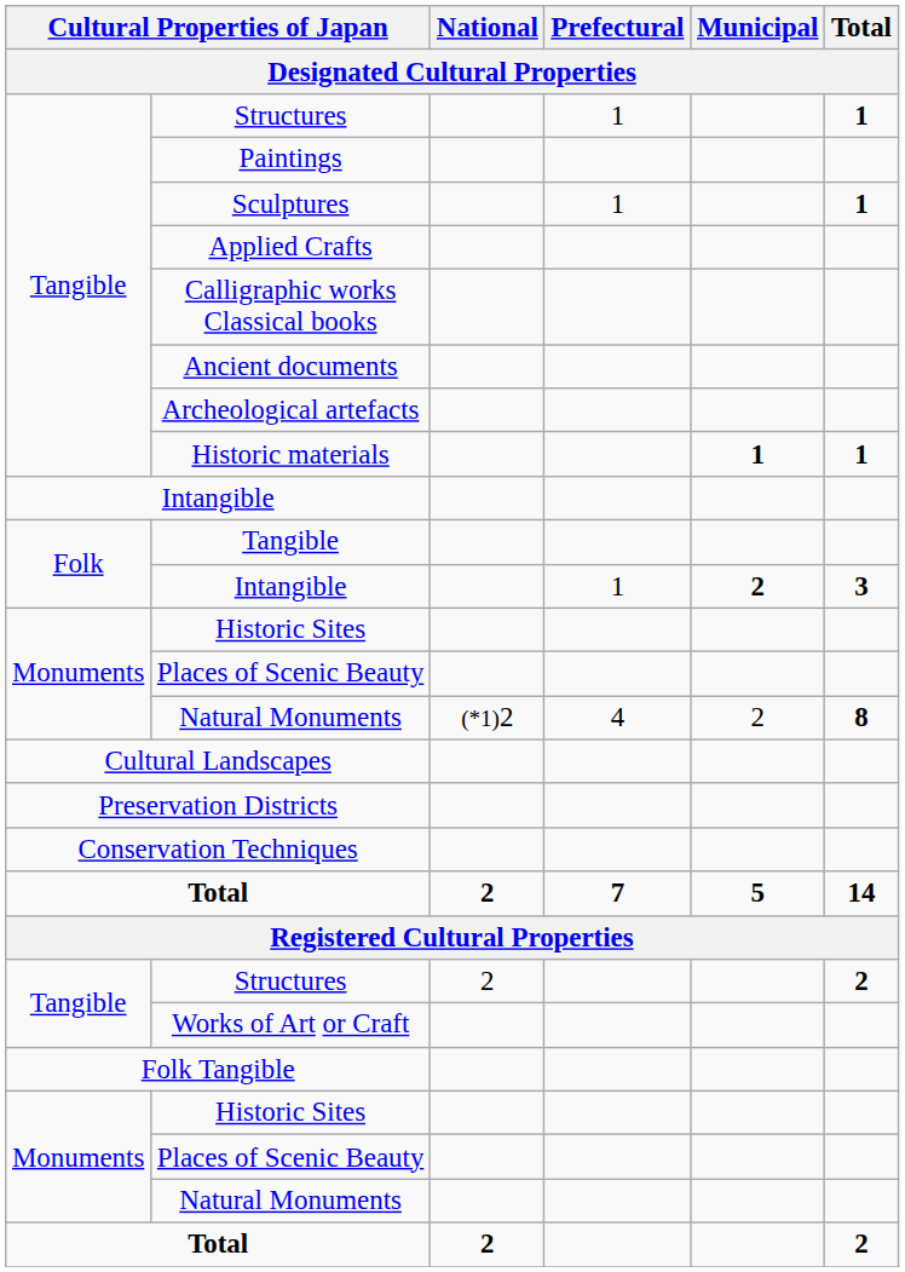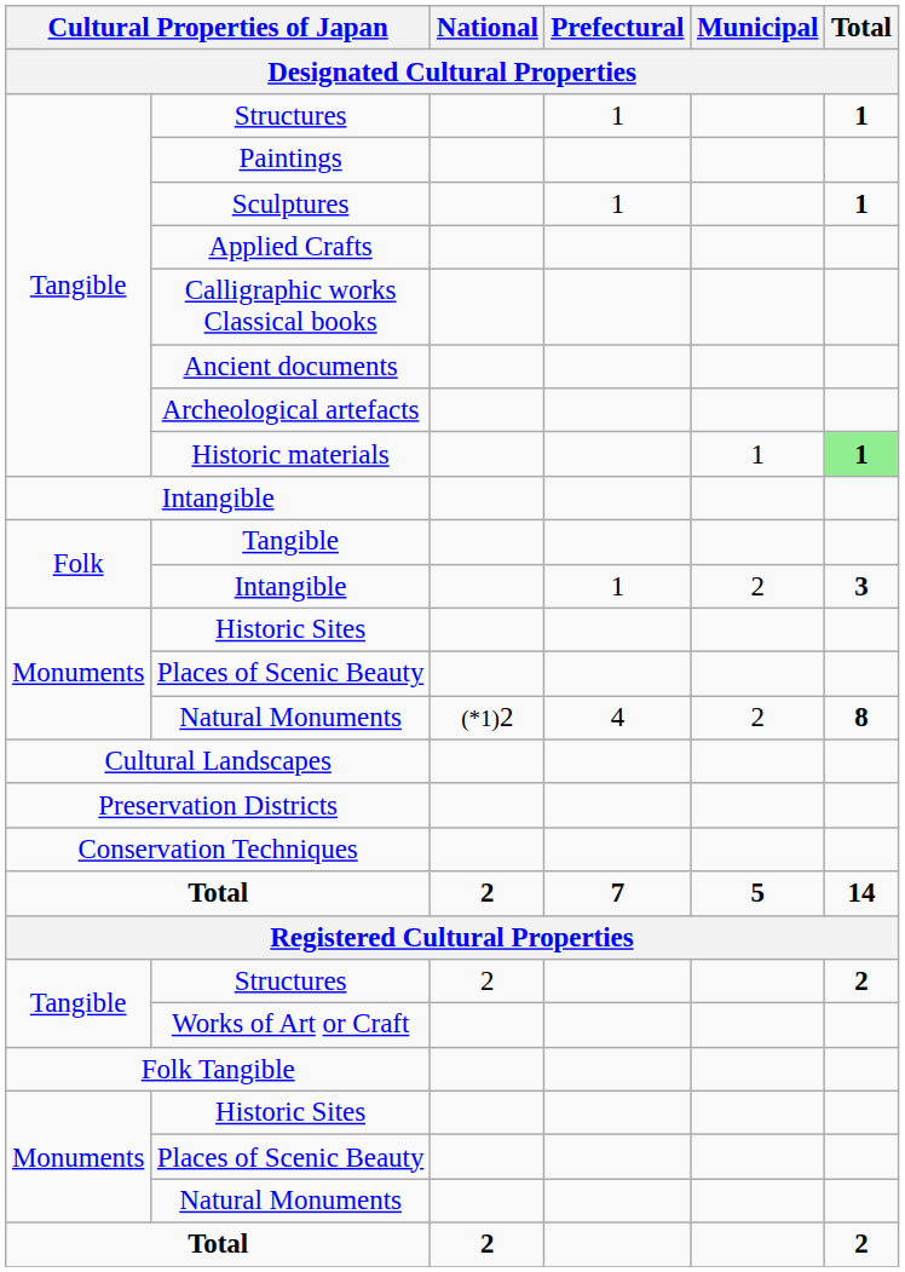Historic materials | Municipal: bold -> normal
Historic materials | Total: no background -> lightgreen background
Intangible / 1 | Municipal: bold -> normal
